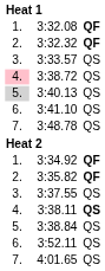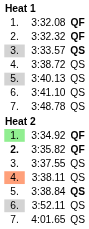3:33.57 | column 1: no background -> lightgrey background
3:33.57 | column 3: normal -> bold
3:38.72 | column 1: pink background -> no background
3:34.92 | column 1: no background -> lightgreen background
3:35.82 | column 1: normal -> bold
3:38.11 | column 1: no background -> lightsalmon background
3:38.11 | column 3: bold -> normal
3:38.84 | column 3: normal -> bold
3:52.11 | column 1: no background -> lightgrey background
